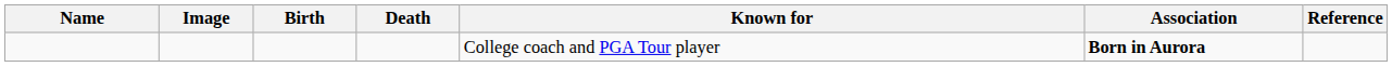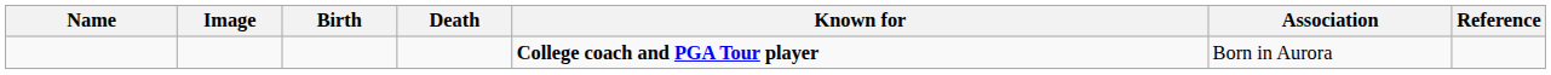row 2 | Known for: normal -> bold
row 2 | Association: bold -> normal
